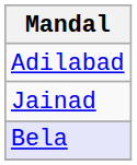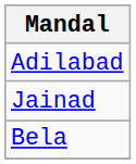row 4 | column 1: lavender background -> no background
